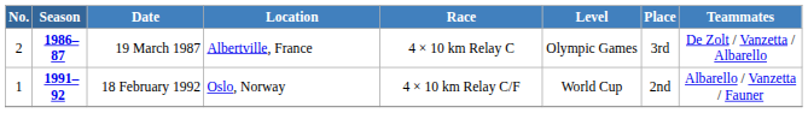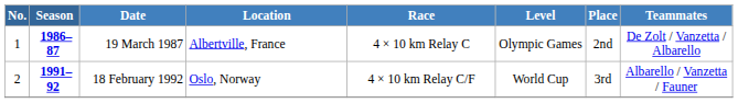19 March 1987 | No.: 2 -> 1
19 March 1987 | Place: 3rd -> 2nd
18 February 1992 | No.: 1 -> 2
18 February 1992 | Place: 2nd -> 3rd
